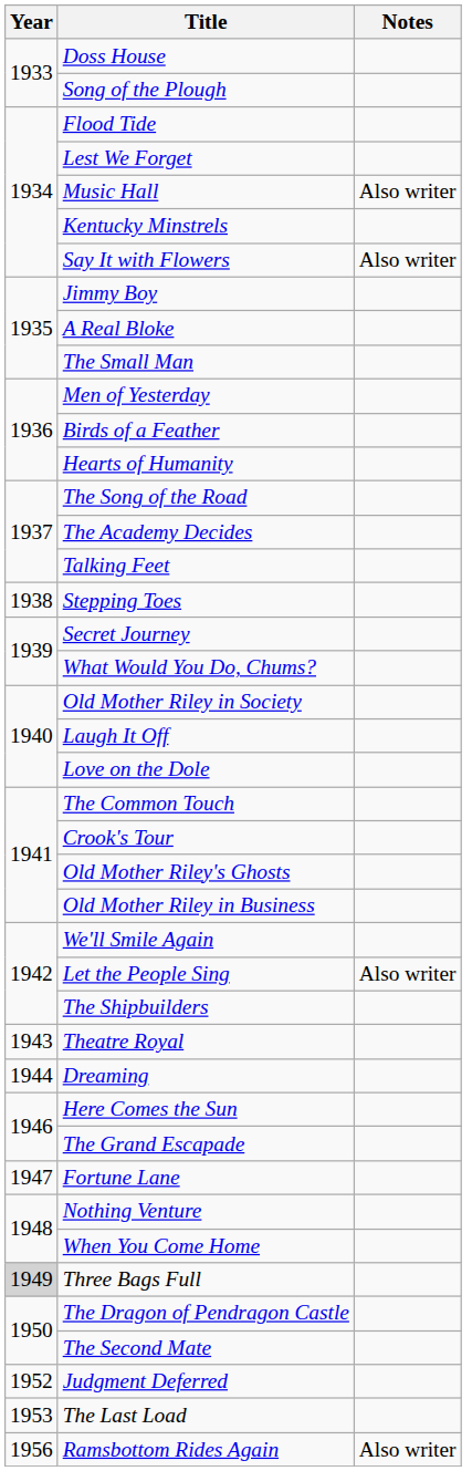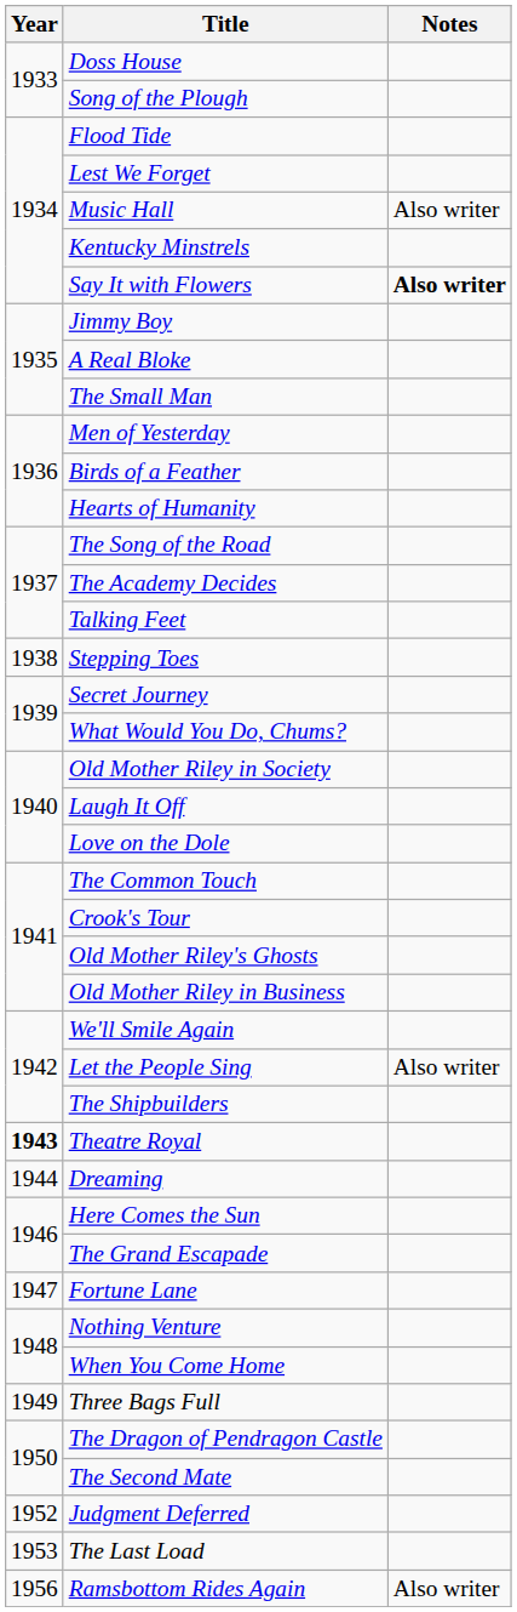Say It with Flowers | Notes: normal -> bold
Theatre Royal | Year: normal -> bold
Three Bags Full | Year: lightgrey background -> no background
